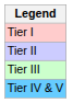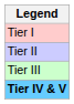Tier IV & V | column 1: normal -> bold
